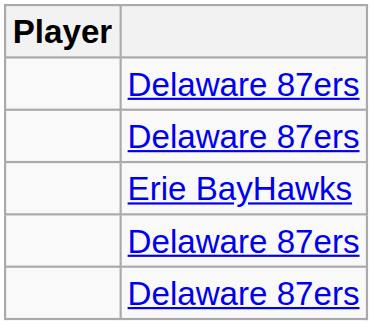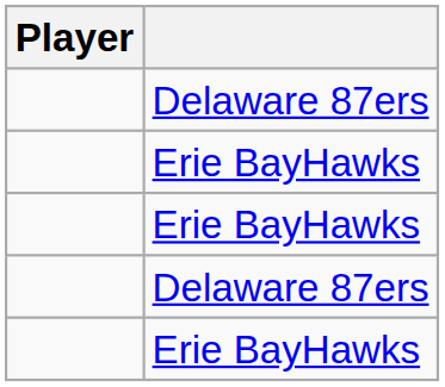row 3 | column 2: Delaware 87ers -> Erie BayHawks
row 6 | column 2: Delaware 87ers -> Erie BayHawks
